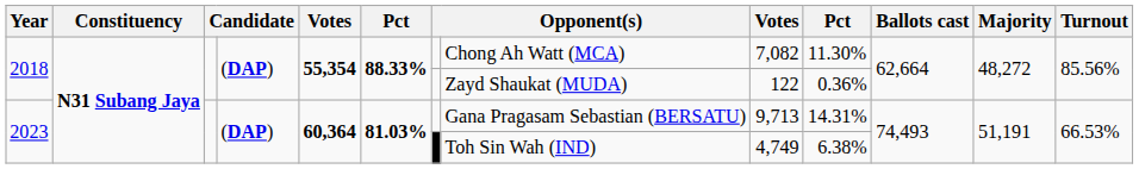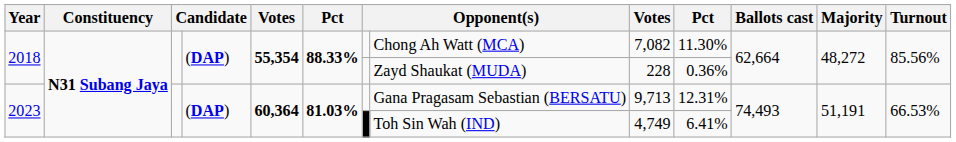row 3 | column 9: 122 -> 228
row 4 | column 10: 14.31% -> 12.31%
row 5 | column 10: 6.38% -> 6.41%
